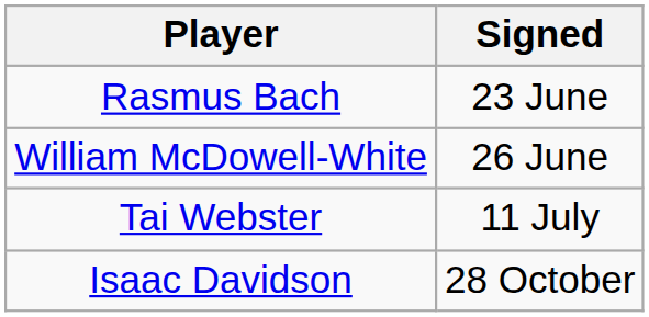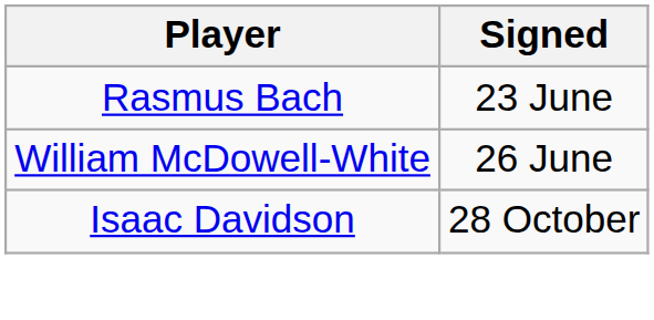- row: Tai Webster | 11 July
